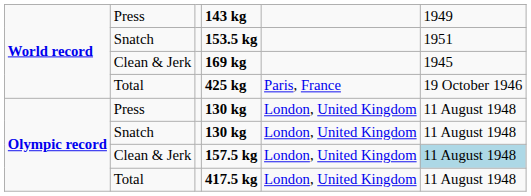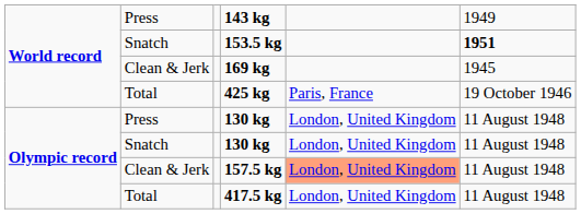153.5 kg | column 6: normal -> bold
157.5 kg | column 5: no background -> lightsalmon background
157.5 kg | column 6: lightblue background -> no background
